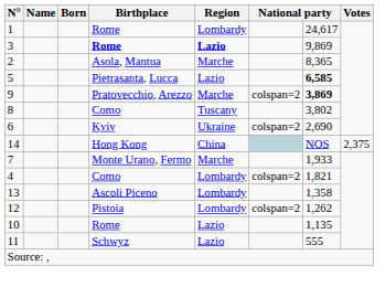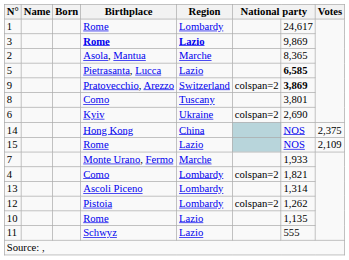9 | Region: Marche -> Switzerland
8 | column 7: 3,802 -> 3,801
+ row: 15 | Rome | Lazio | NOS | 2,109
13 | column 7: 1,358 -> 1,314
